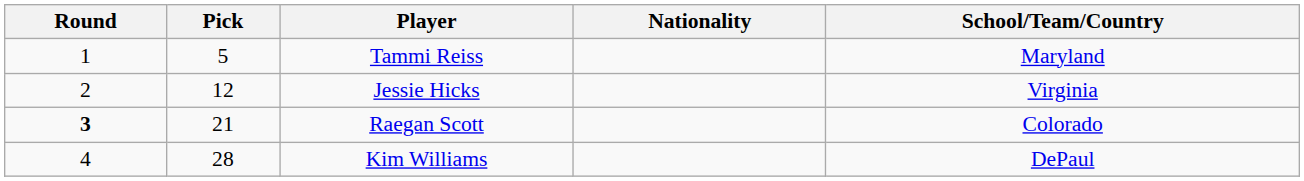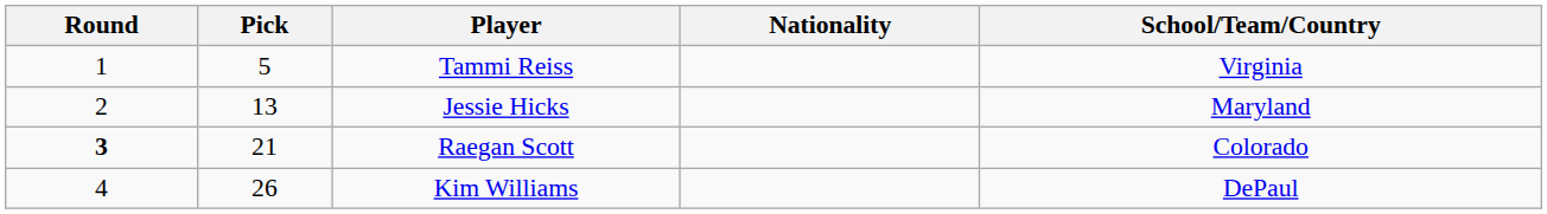Tammi Reiss | School/Team/Country: Maryland -> Virginia
Jessie Hicks | Pick: 12 -> 13
Jessie Hicks | School/Team/Country: Virginia -> Maryland
Kim Williams | Pick: 28 -> 26
